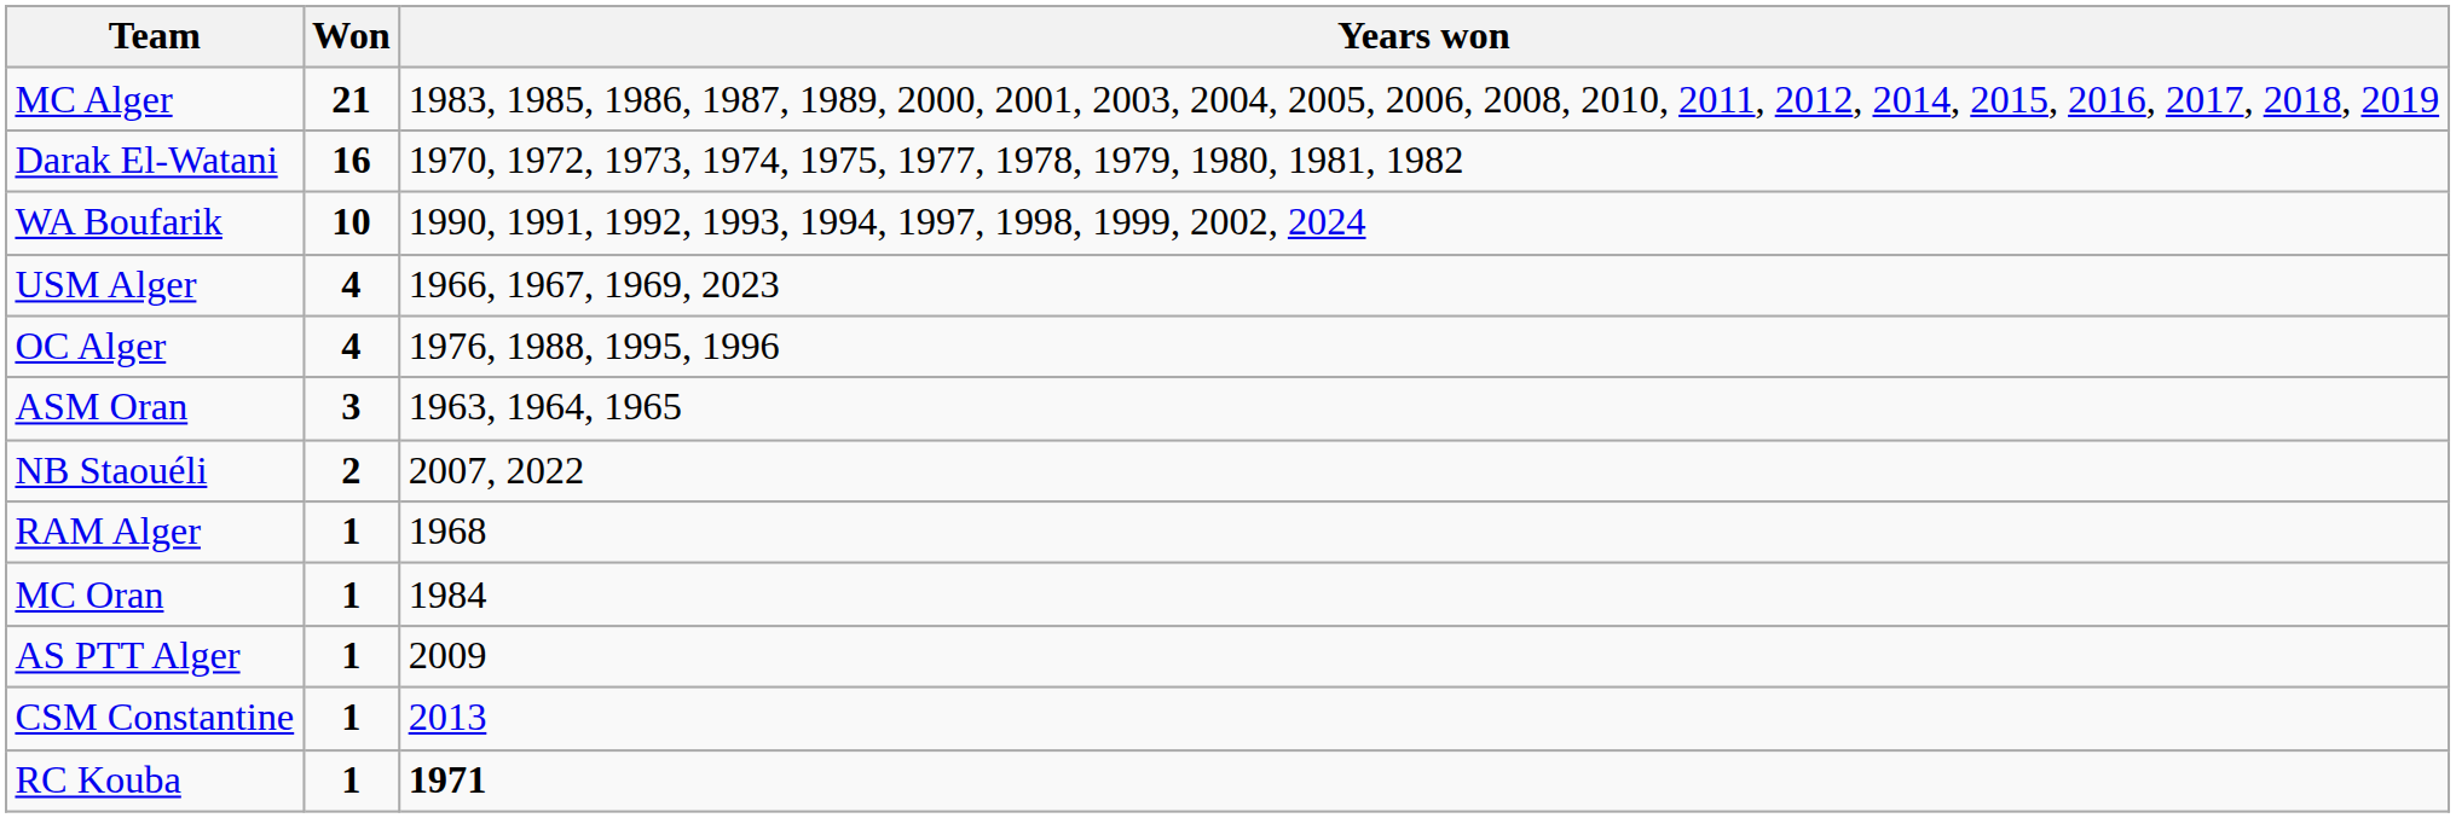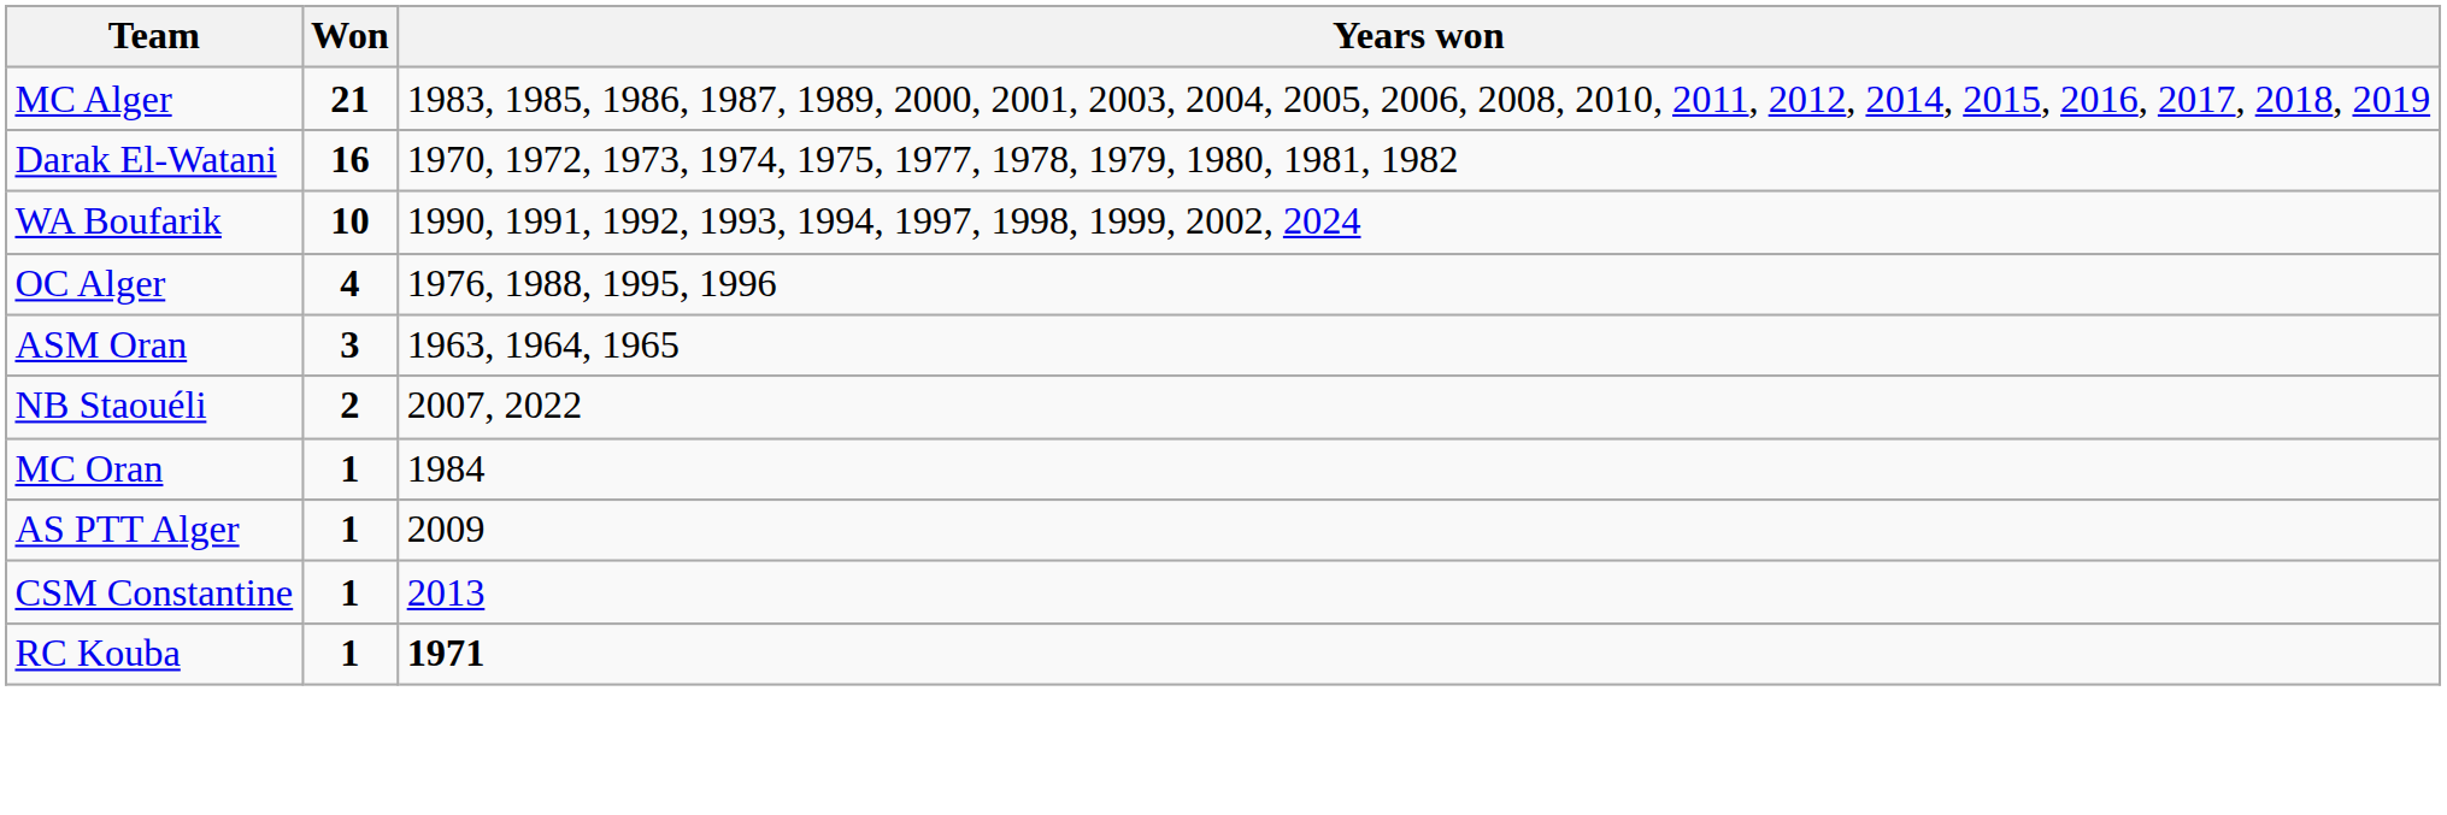- row: USM Alger | 4 | 1966, 1967, 1969, 2023
- row: RAM Alger | 1 | 1968
